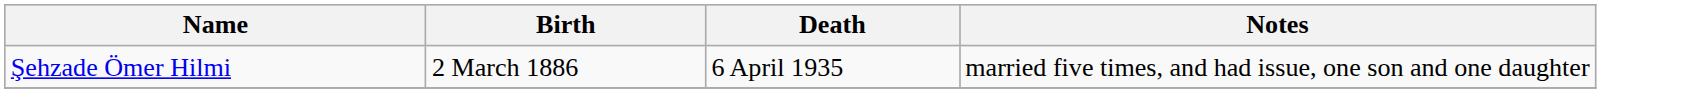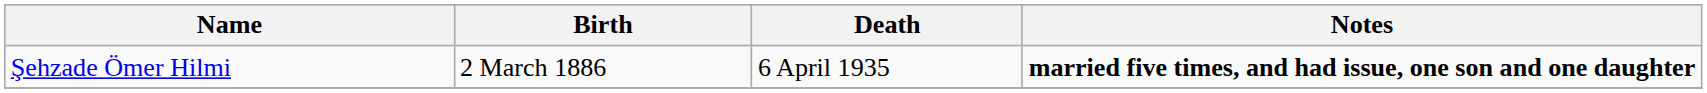Şehzade Ömer Hilmi | Notes: normal -> bold
